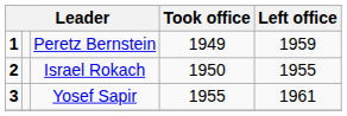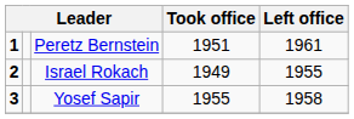Peretz Bernstein | Took office: 1949 -> 1951
Peretz Bernstein | Left office: 1959 -> 1961
Israel Rokach | Took office: 1950 -> 1949
Yosef Sapir | Left office: 1961 -> 1958
